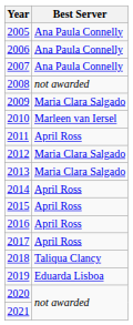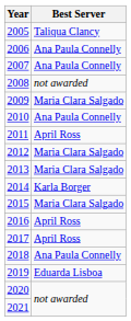2005 | Best Server: Ana Paula Connelly -> Taliqua Clancy
2010 | Best Server: Marleen van Iersel -> Ana Paula Connelly
2014 | Best Server: April Ross -> Karla Borger
2015 | Best Server: April Ross -> Maria Clara Salgado
2018 | Best Server: Taliqua Clancy -> Ana Paula Connelly
